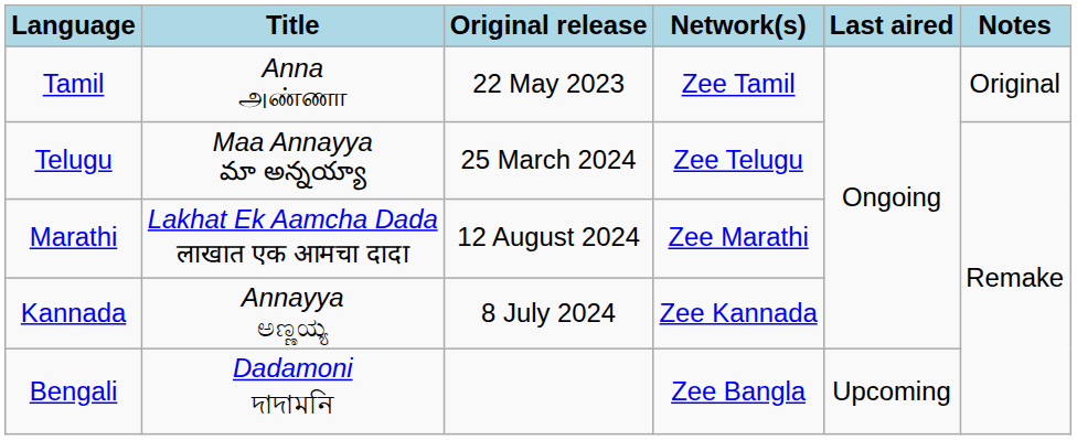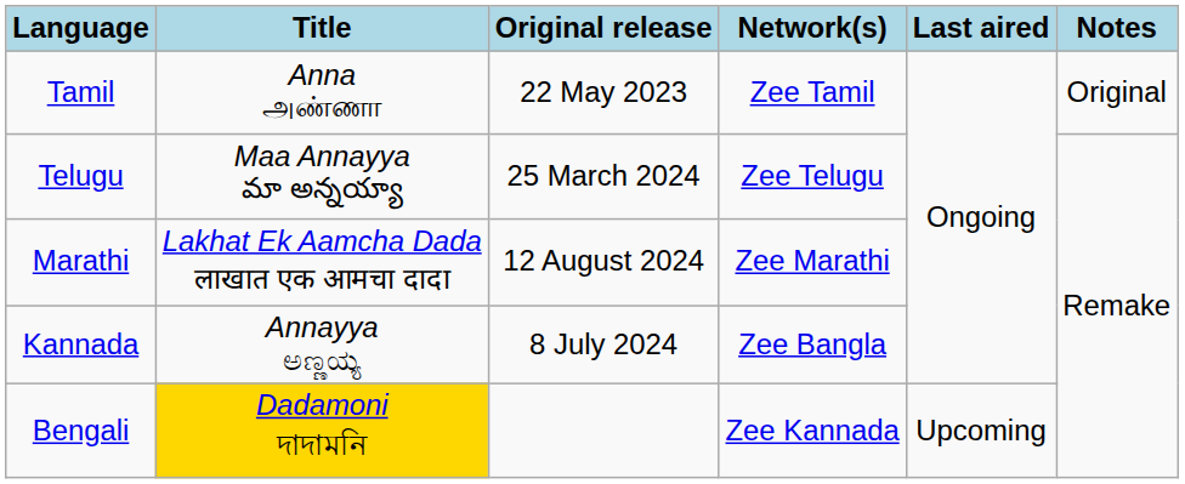Kannada | Network(s): Zee Kannada -> Zee Bangla
Bengali | Title: no background -> gold background
Bengali | Network(s): Zee Bangla -> Zee Kannada
